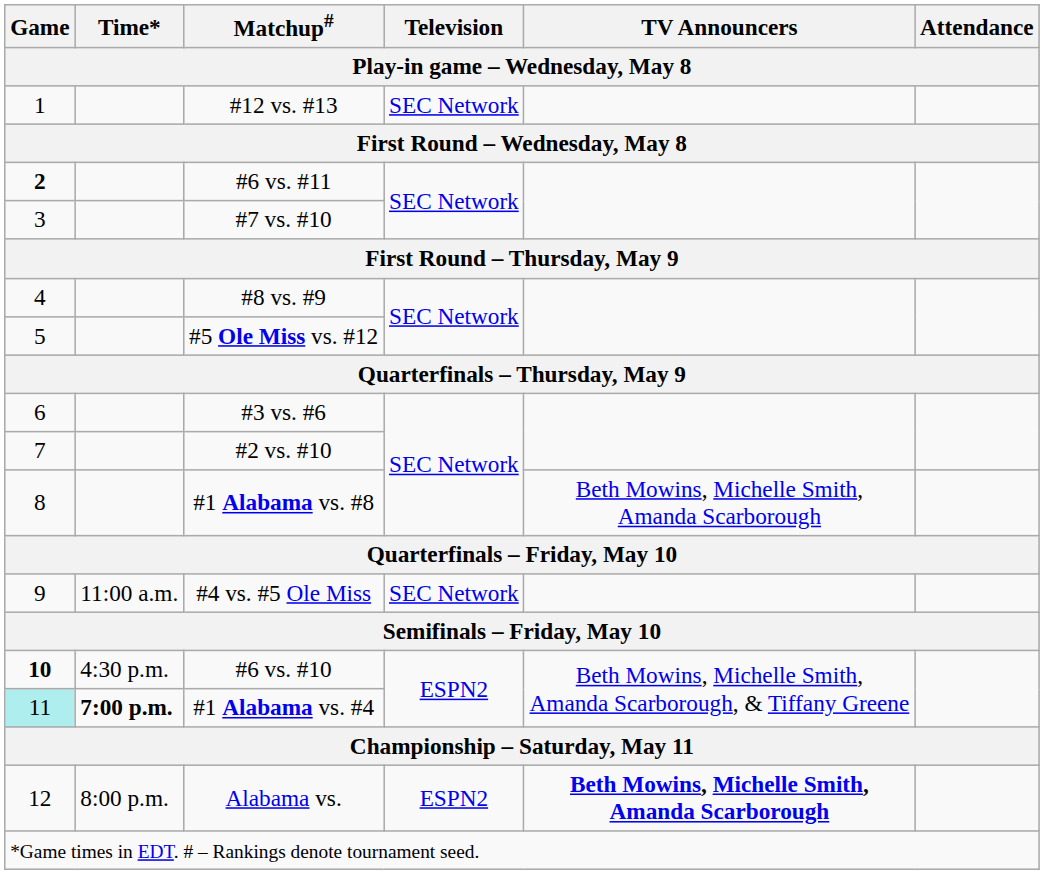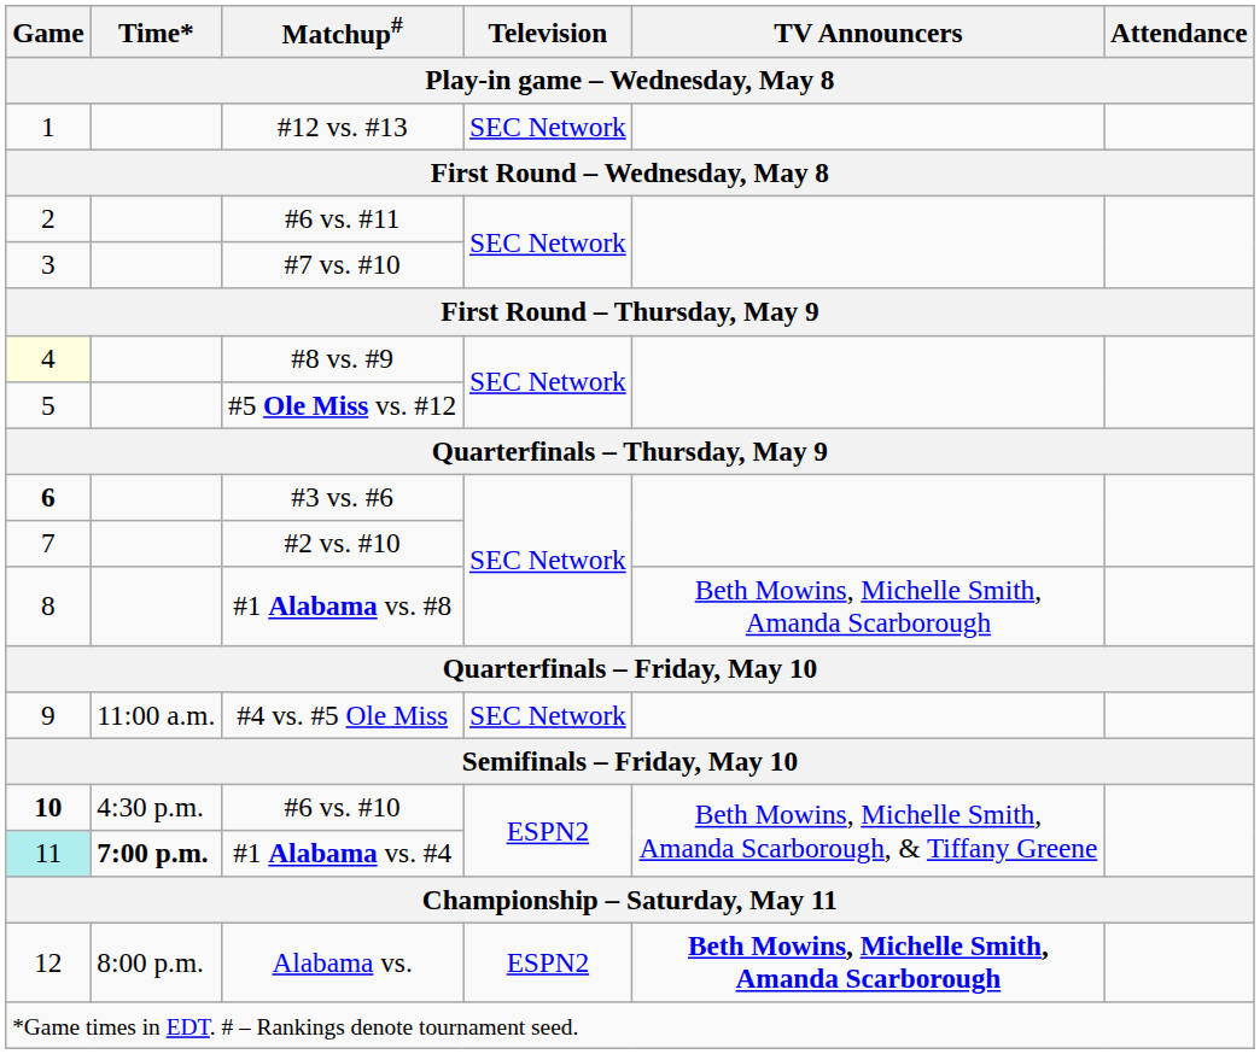#6 vs. #11 | Game: bold -> normal
#8 vs. #9 | Game: no background -> lightyellow background
#3 vs. #6 | Game: normal -> bold
